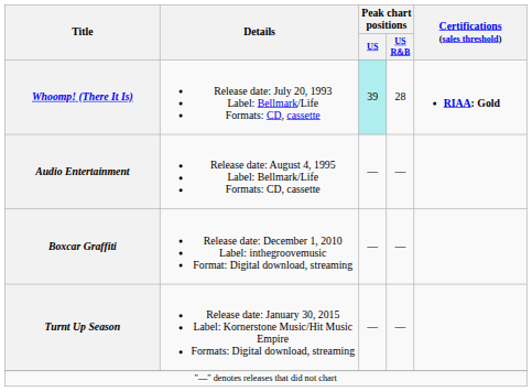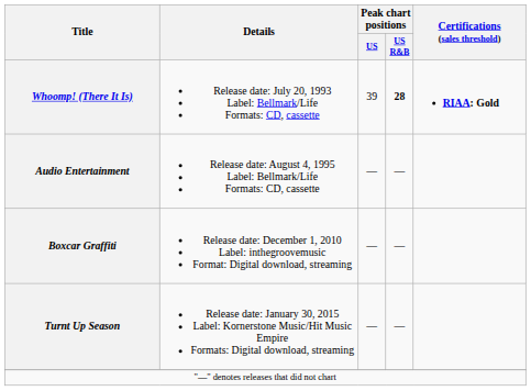Whoomp! (There It Is) | Peak chart positions / US: paleturquoise background -> no background
Whoomp! (There It Is) | Peak chart positions / US R&B: normal -> bold
